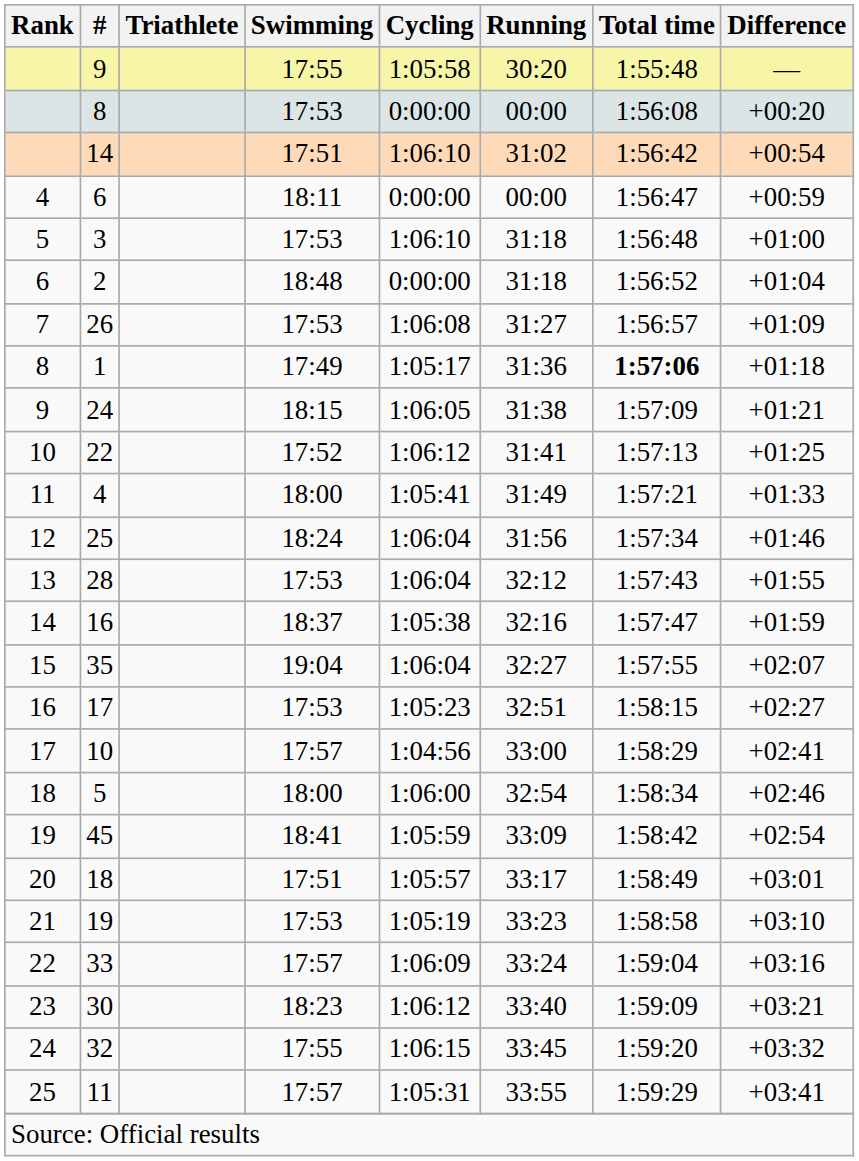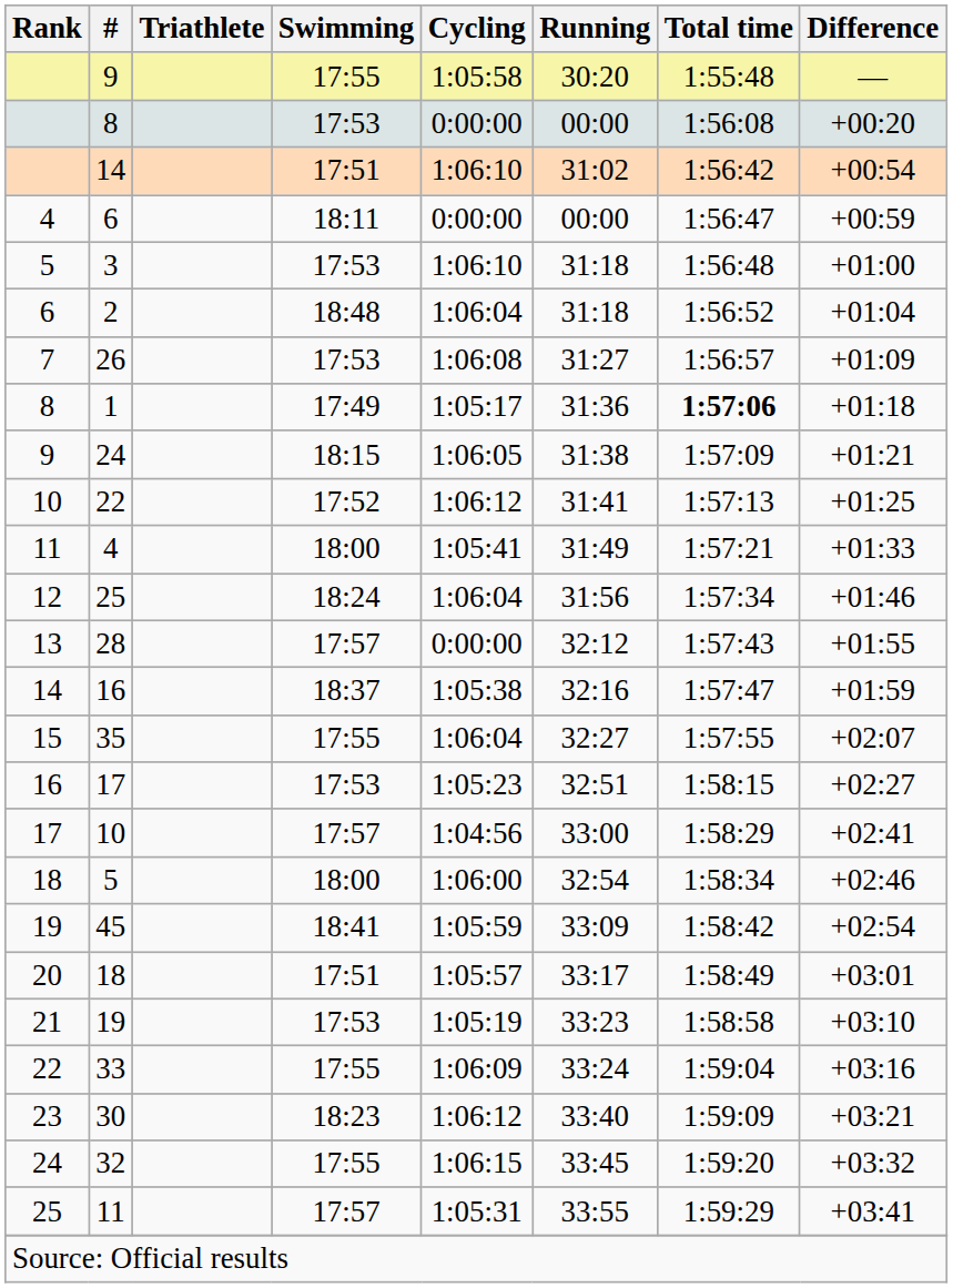2 | Cycling: 0:00:00 -> 1:06:04
28 | Swimming: 17:53 -> 17:57
28 | Cycling: 1:06:04 -> 0:00:00
35 | Swimming: 19:04 -> 17:55
33 | Swimming: 17:57 -> 17:55
